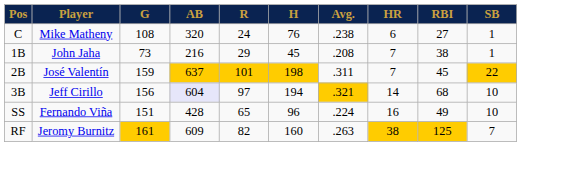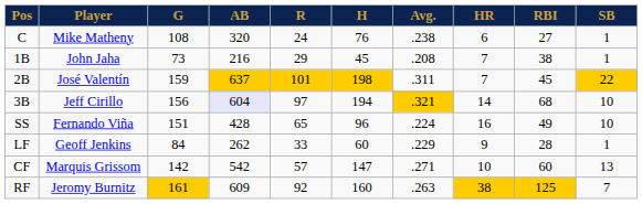+ row: LF | Geoff Jenkins | 84 | 262 | 33 | 60 | .229 | 9 | 28 | 1
+ row: CF | Marquis Grissom | 142 | 542 | 57 | 147 | .271 | 10 | 60 | 13
RF | R: 82 -> 92
